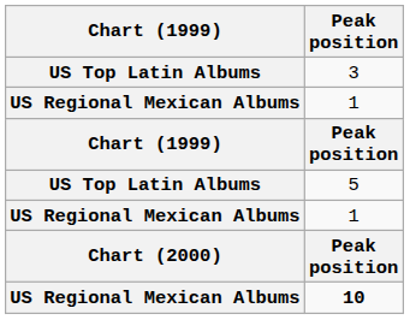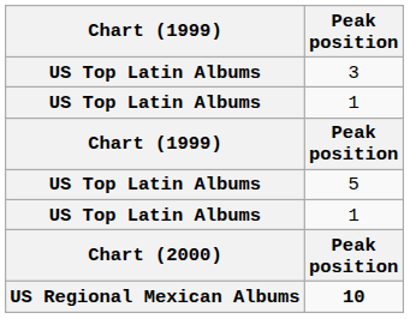row 3 | Chart (1999): US Regional Mexican Albums -> US Top Latin Albums
row 6 | Chart (1999): US Regional Mexican Albums -> US Top Latin Albums
